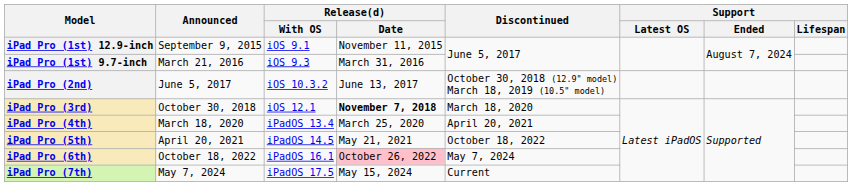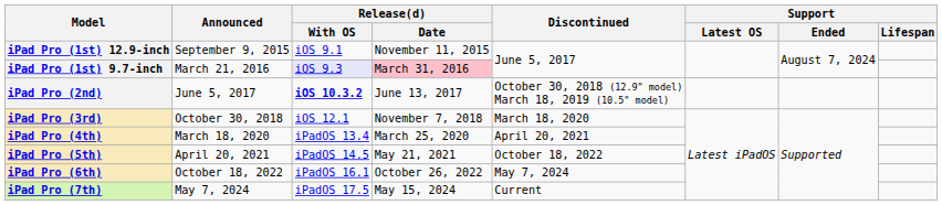iPad Pro (1st) 9.7-inch | Release(d) / With OS: no background -> lavender background
iPad Pro (1st) 9.7-inch | Release(d) / Date: no background -> pink background
iPad Pro (2nd) | Release(d) / With OS: normal -> bold
iPad Pro (3rd) | Release(d) / Date: bold -> normal
iPad Pro (6th) | Release(d) / Date: pink background -> no background
